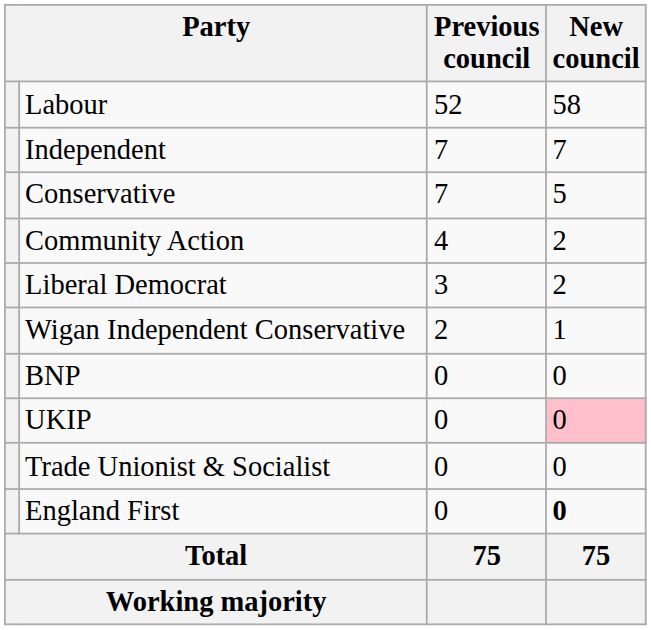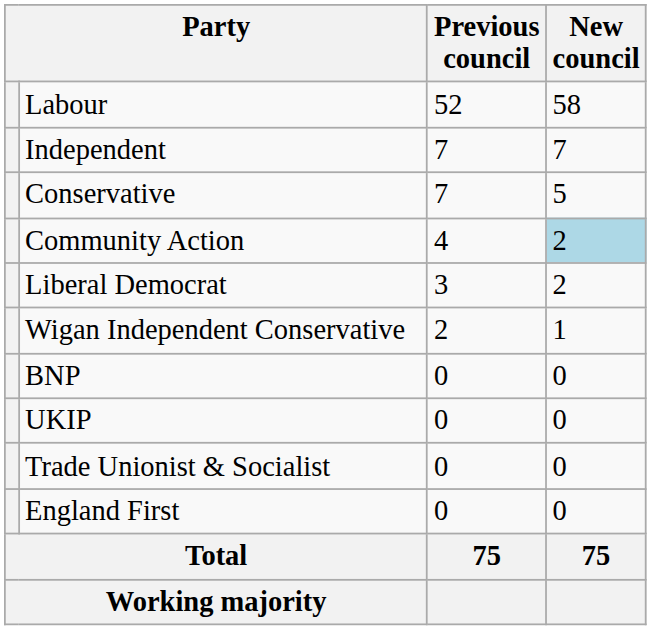Community Action | New council: no background -> lightblue background
UKIP | New council: pink background -> no background
England First | New council: bold -> normal
